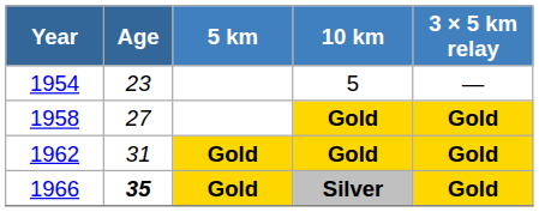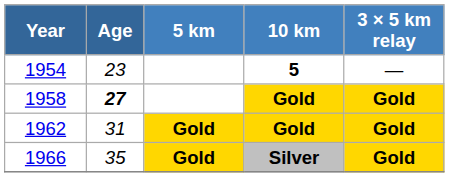1954 | 10 km: normal -> bold
1958 | Age: normal -> bold
1966 | Age: bold -> normal
